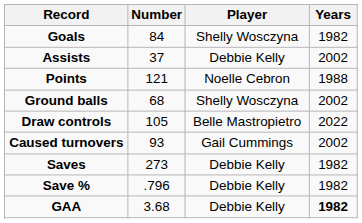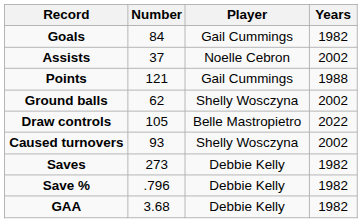Goals | Player: Shelly Wosczyna -> Gail Cummings
Assists | Player: Debbie Kelly -> Noelle Cebron
Points | Player: Noelle Cebron -> Gail Cummings
Ground balls | Number: 68 -> 62
Caused turnovers | Player: Gail Cummings -> Shelly Wosczyna
GAA | Years: bold -> normal
